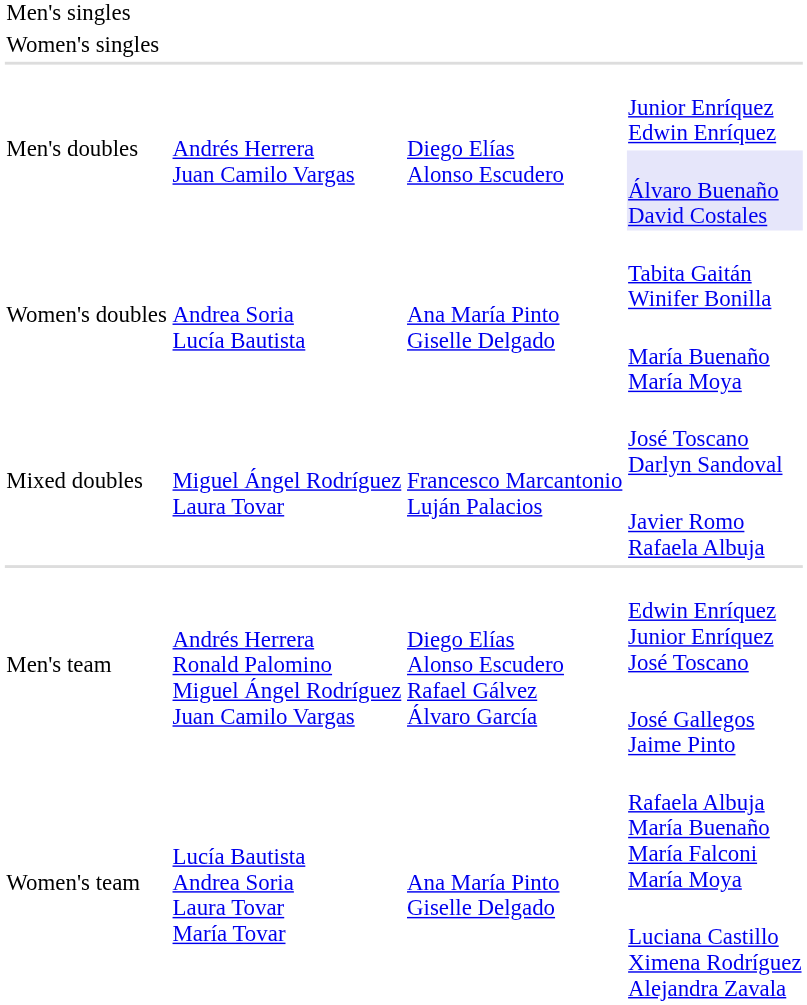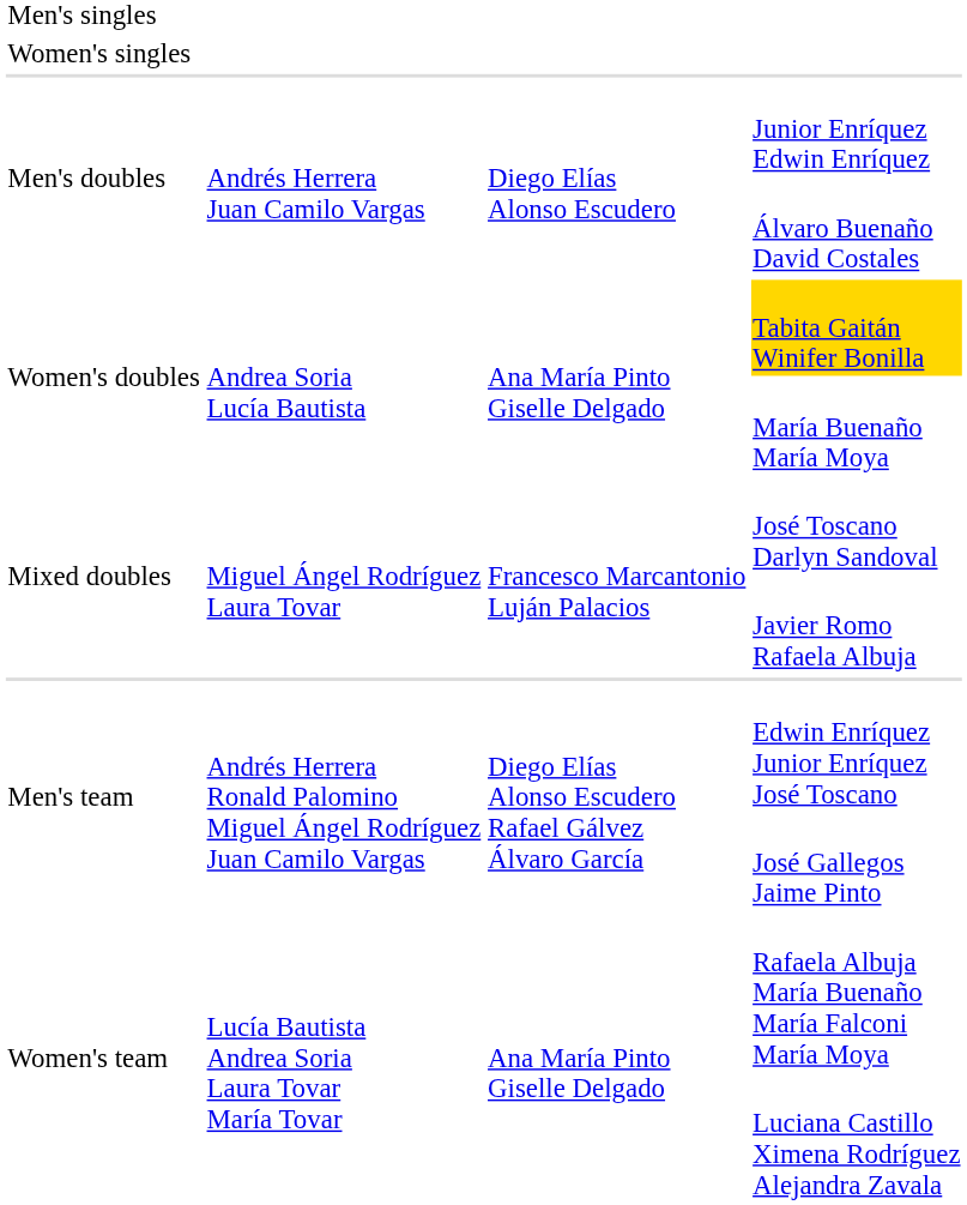Álvaro Buenaño David Costales | column 4: lavender background -> no background
Tabita Gaitán Winifer Bonilla | column 4: no background -> gold background
